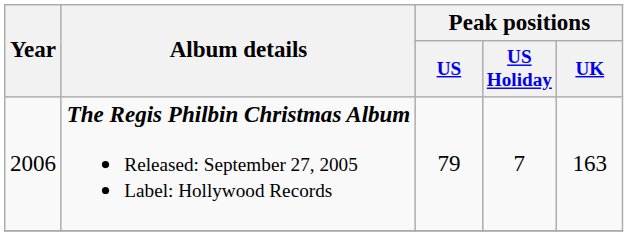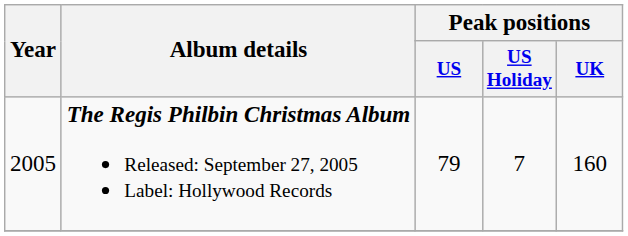row 3 | Year: 2006 -> 2005
row 3 | Peak positions / UK: 163 -> 160
